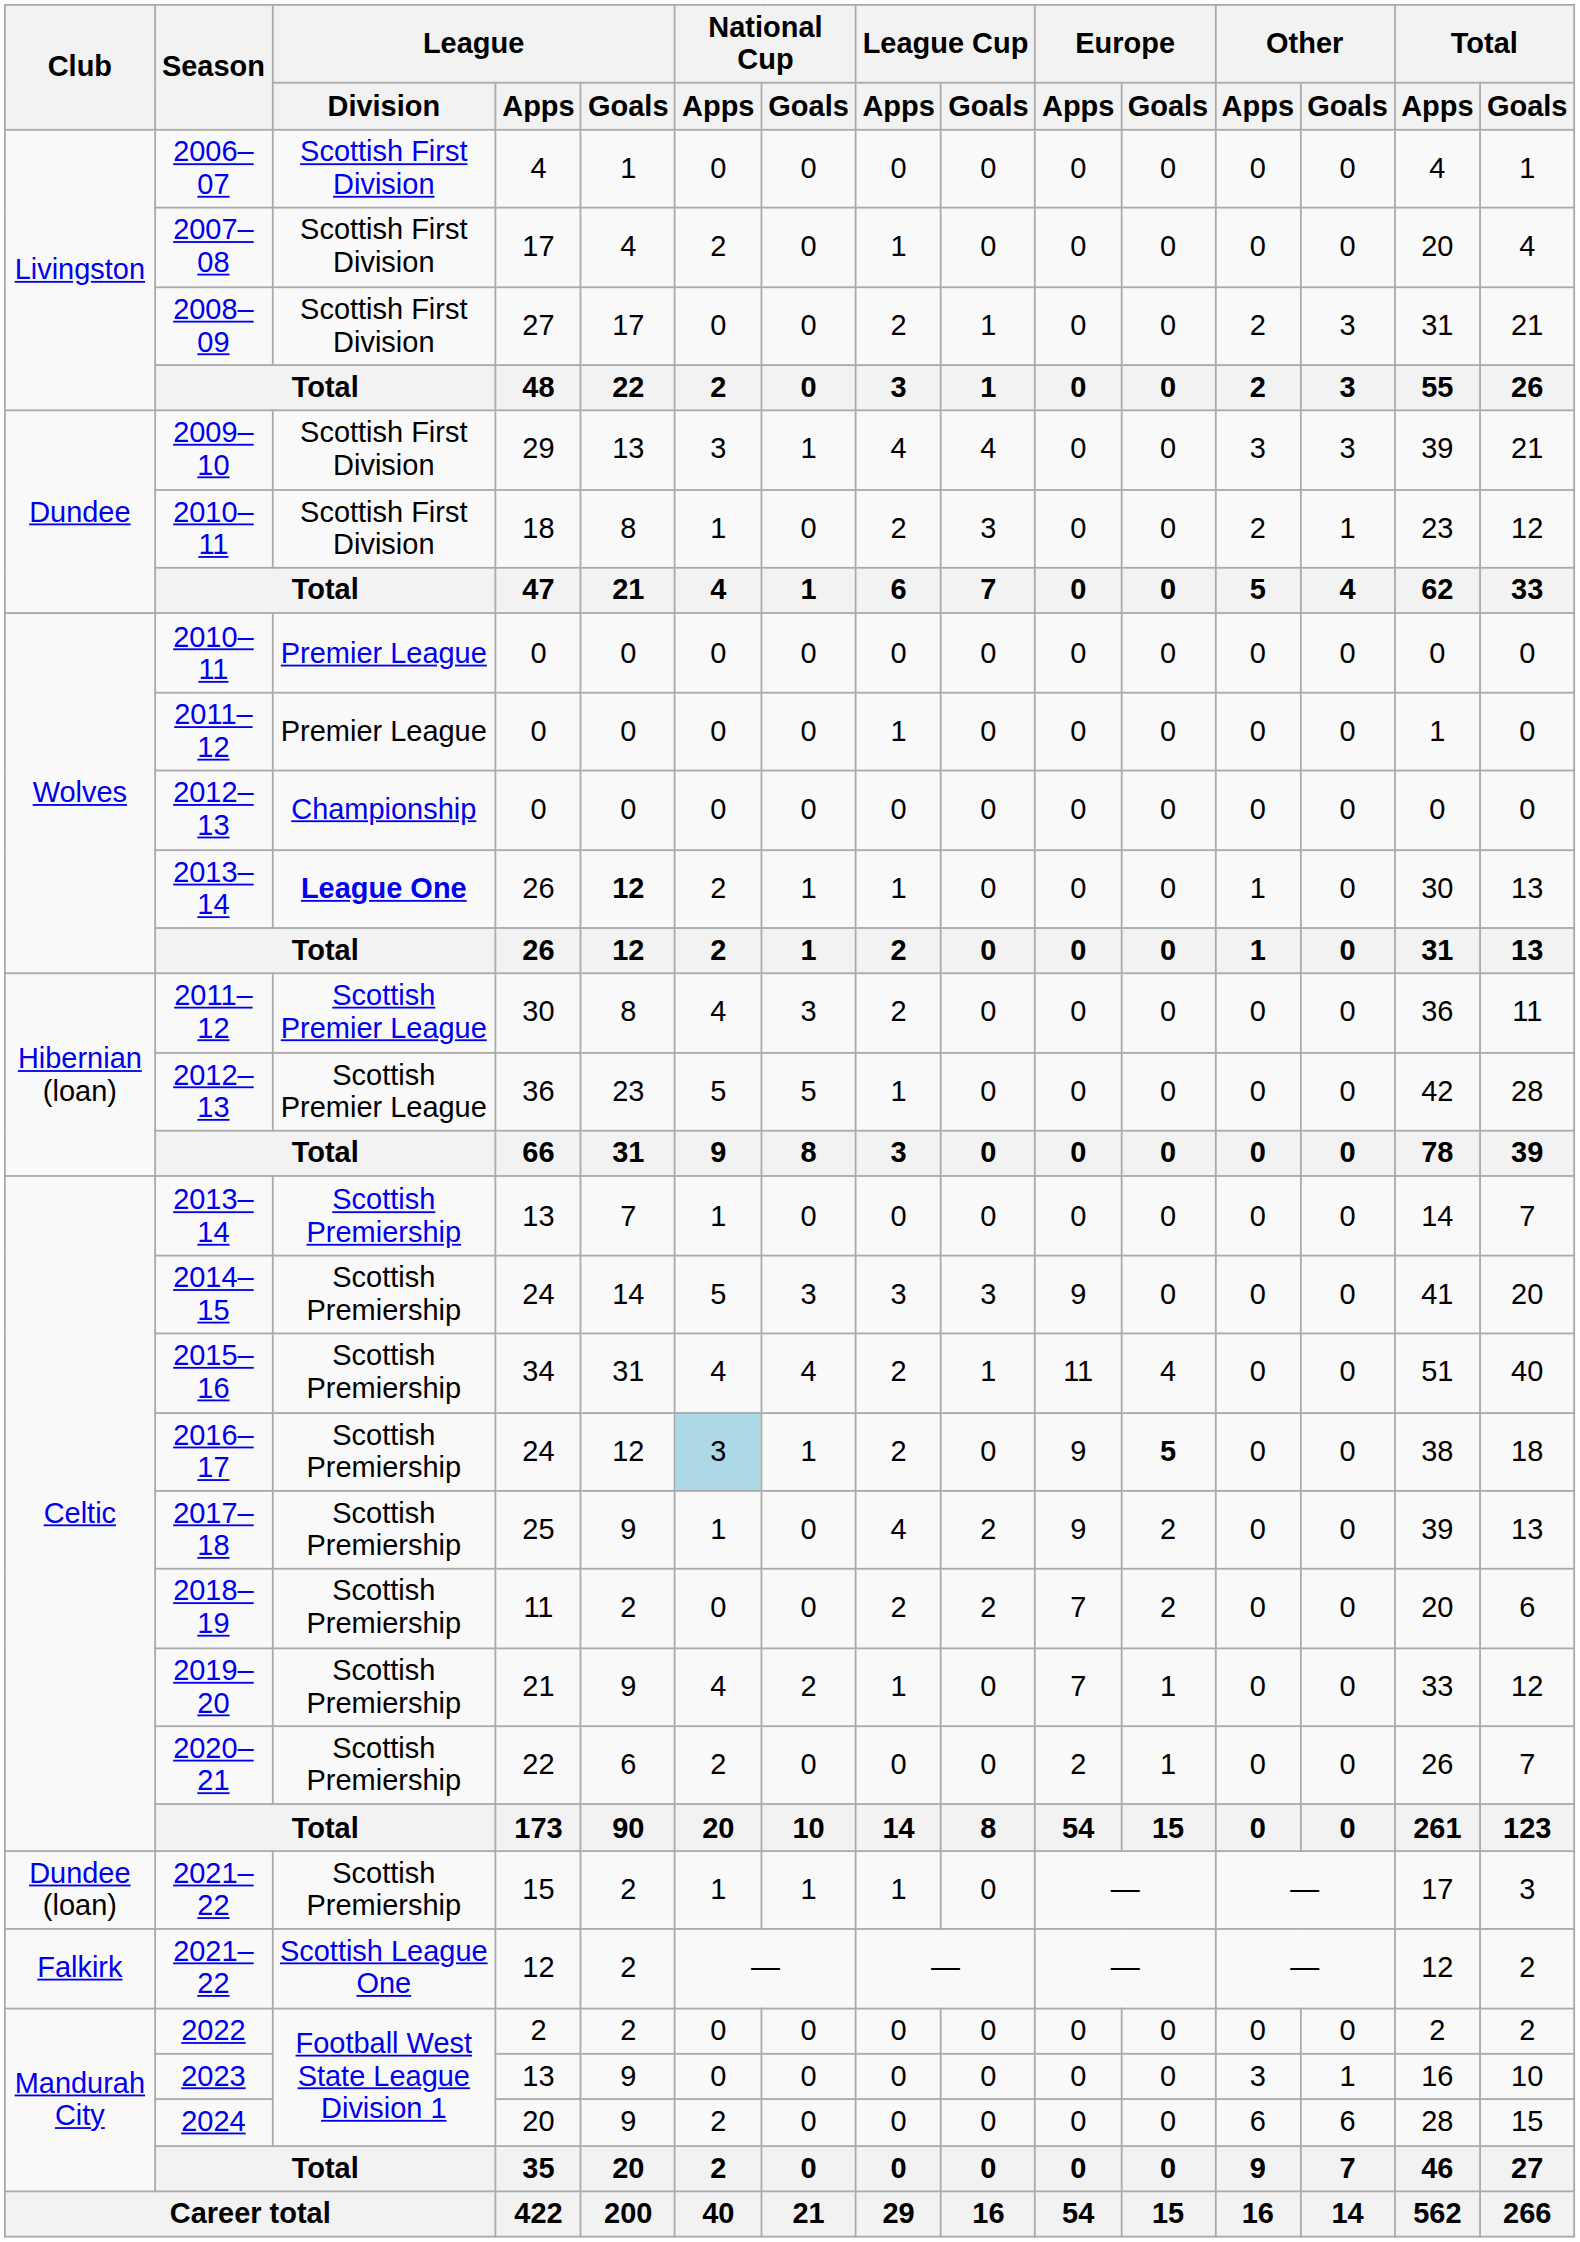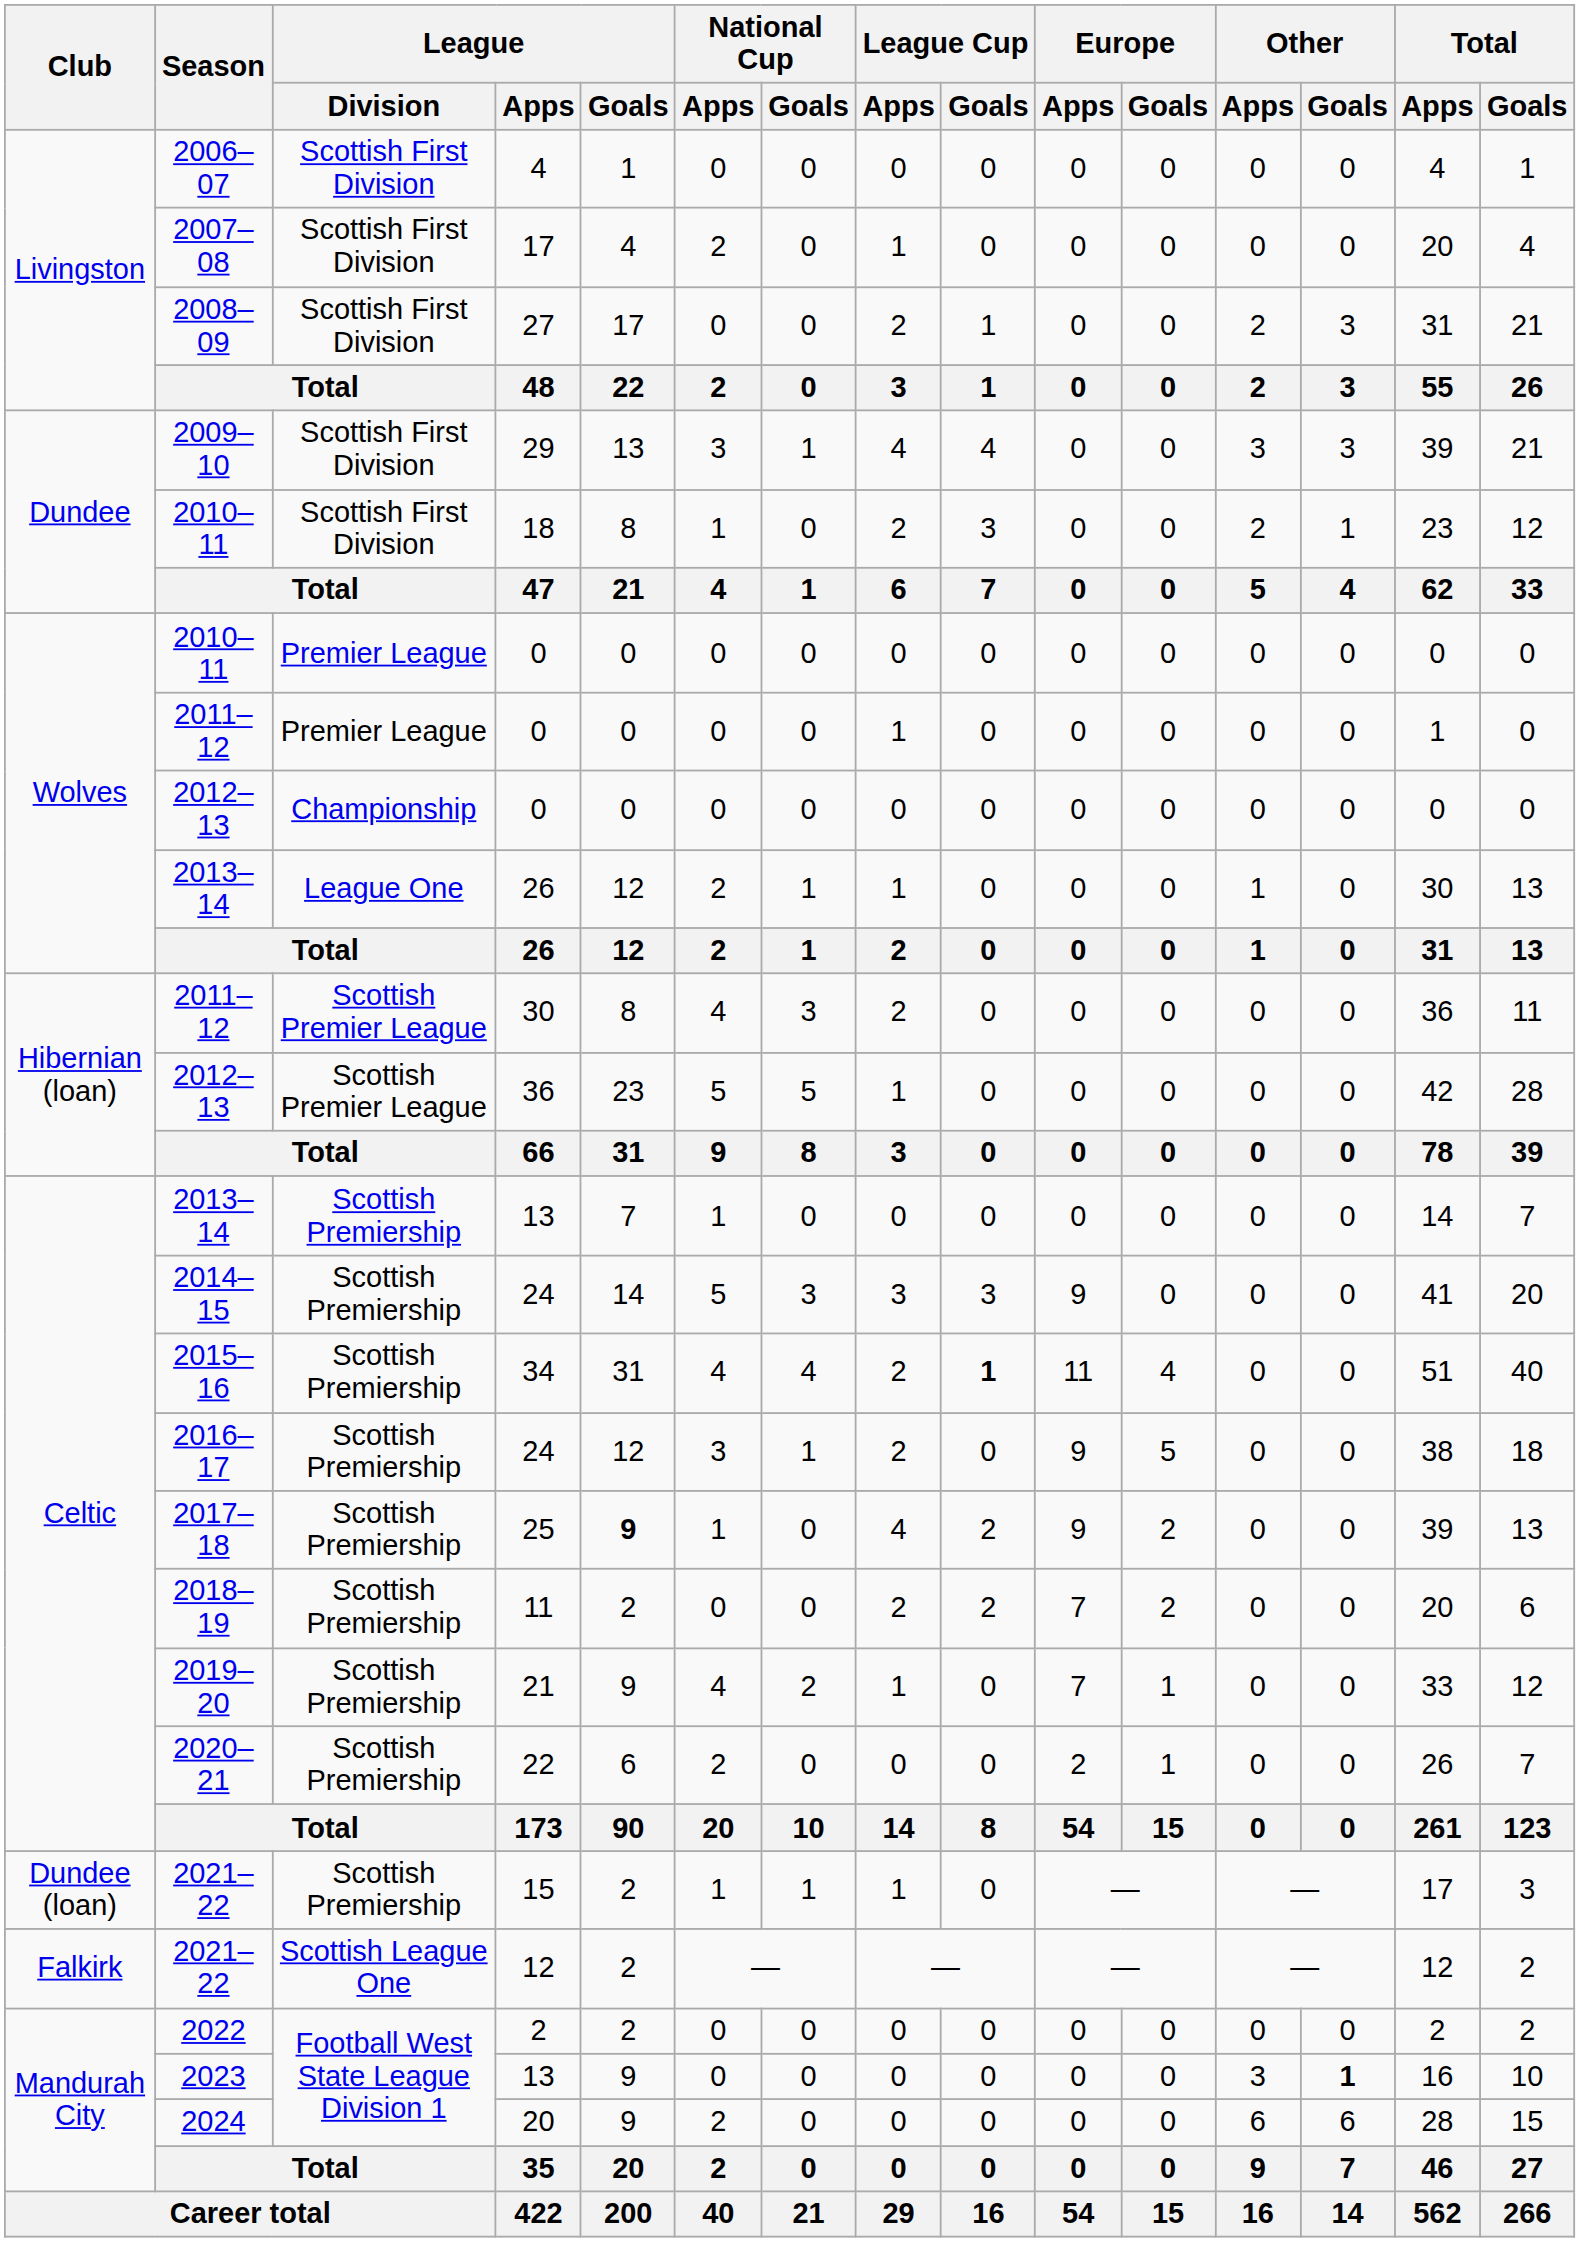2013–14 / 26 | League / Division: bold -> normal
2013–14 / 26 | League / Goals: bold -> normal
34 | League Cup / Goals: normal -> bold
2016–17 / 24 | National Cup / Apps: lightblue background -> no background
2016–17 / 24 | Europe / Goals: bold -> normal
25 | League / Goals: normal -> bold
2023 / 13 | Other / Goals: normal -> bold
